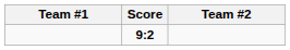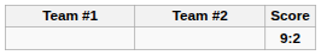columns swapped: Score <-> Team #2
